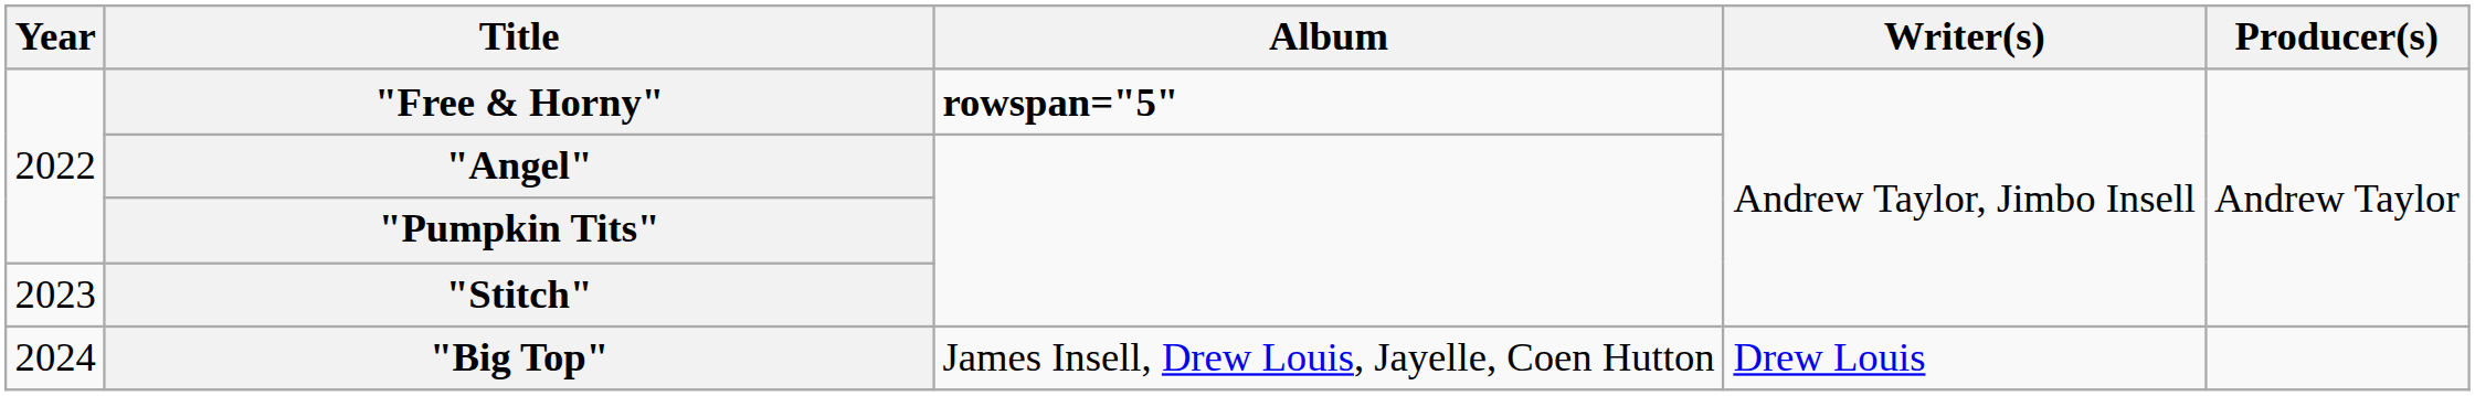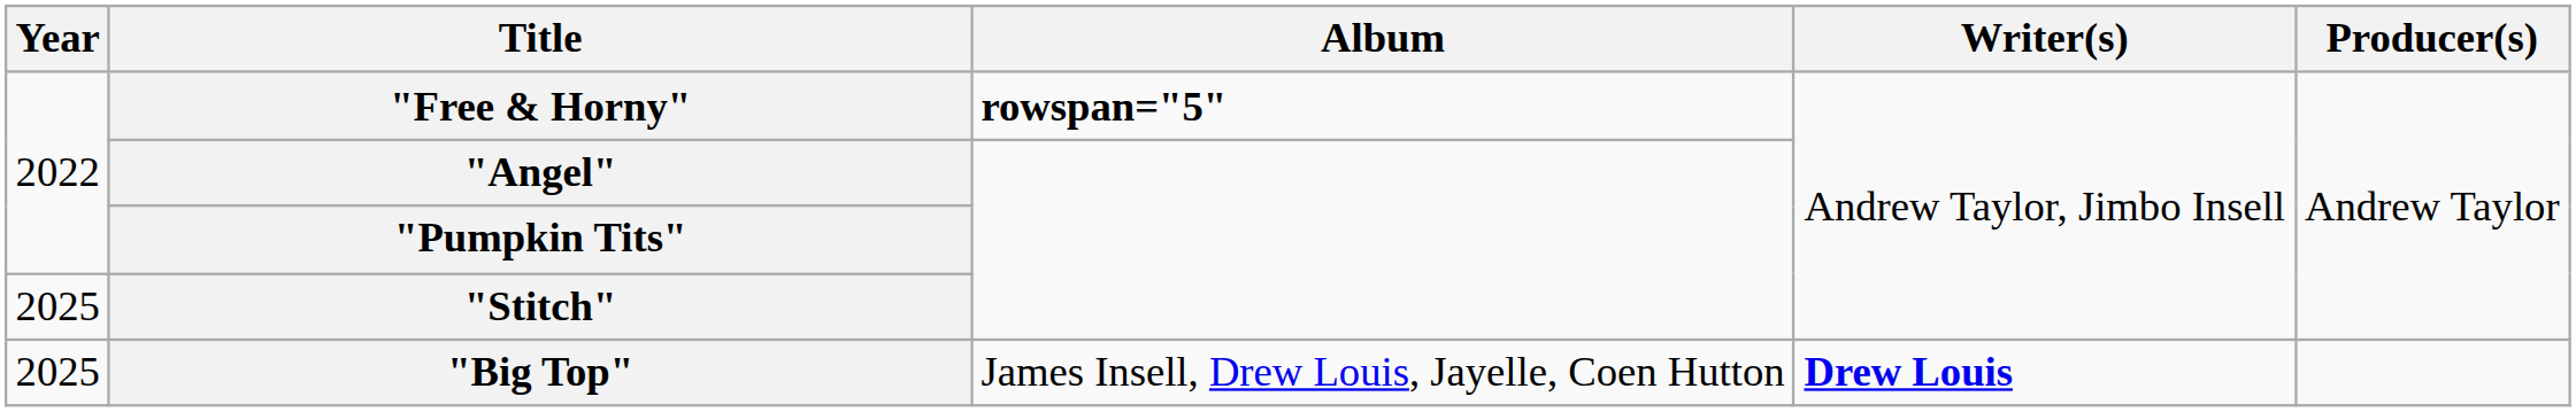"Stitch" | Year: 2023 -> 2025
"Big Top" | Year: 2024 -> 2025
"Big Top" | Writer(s): normal -> bold
